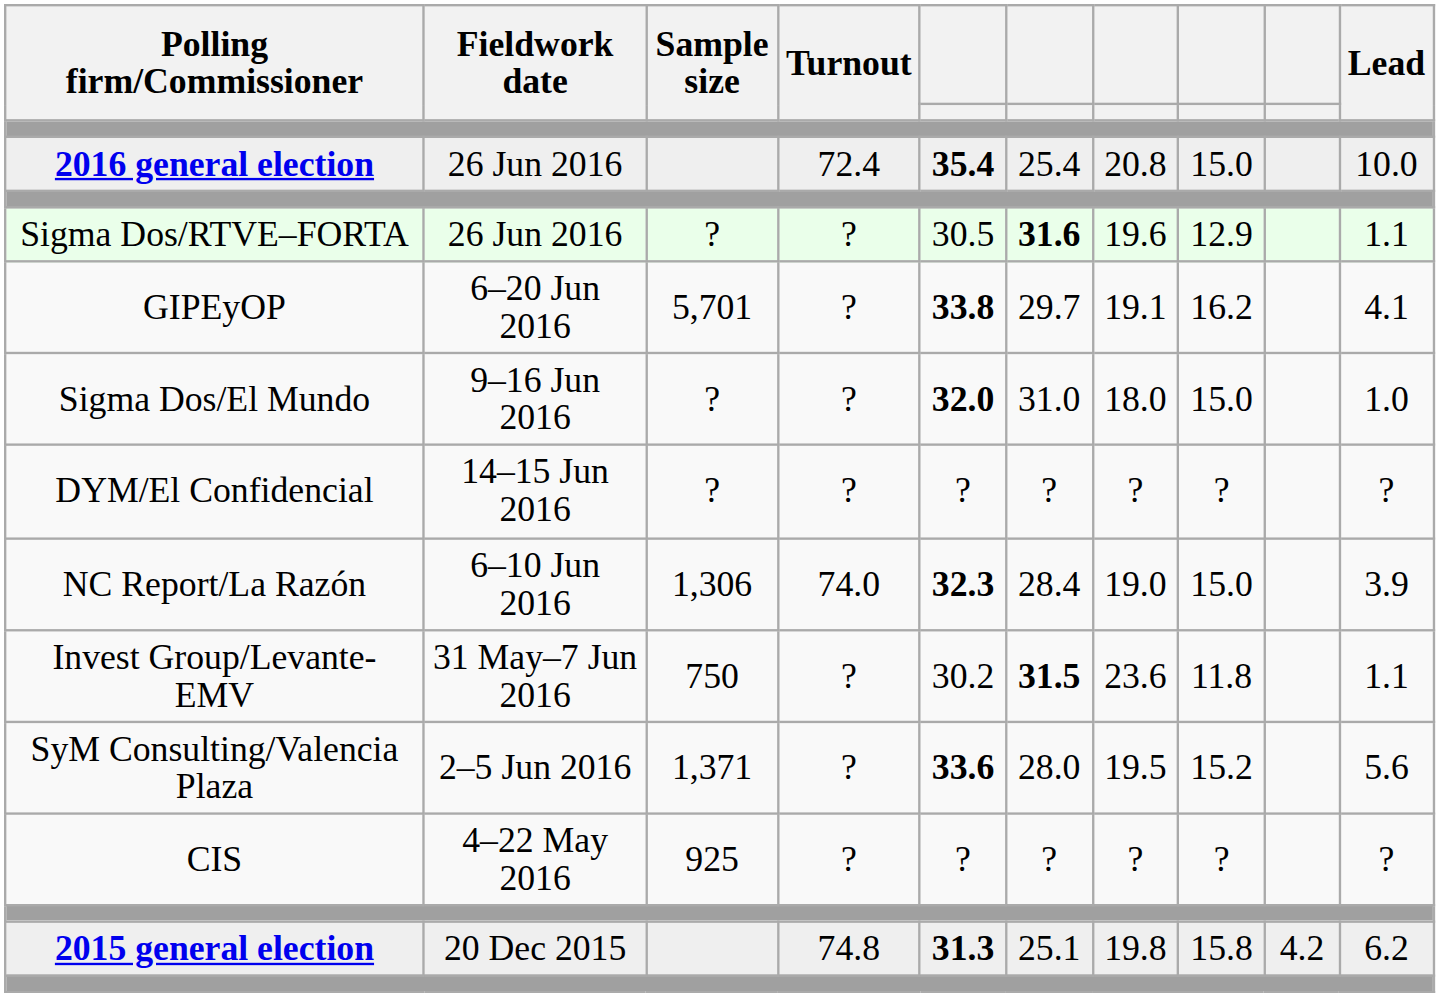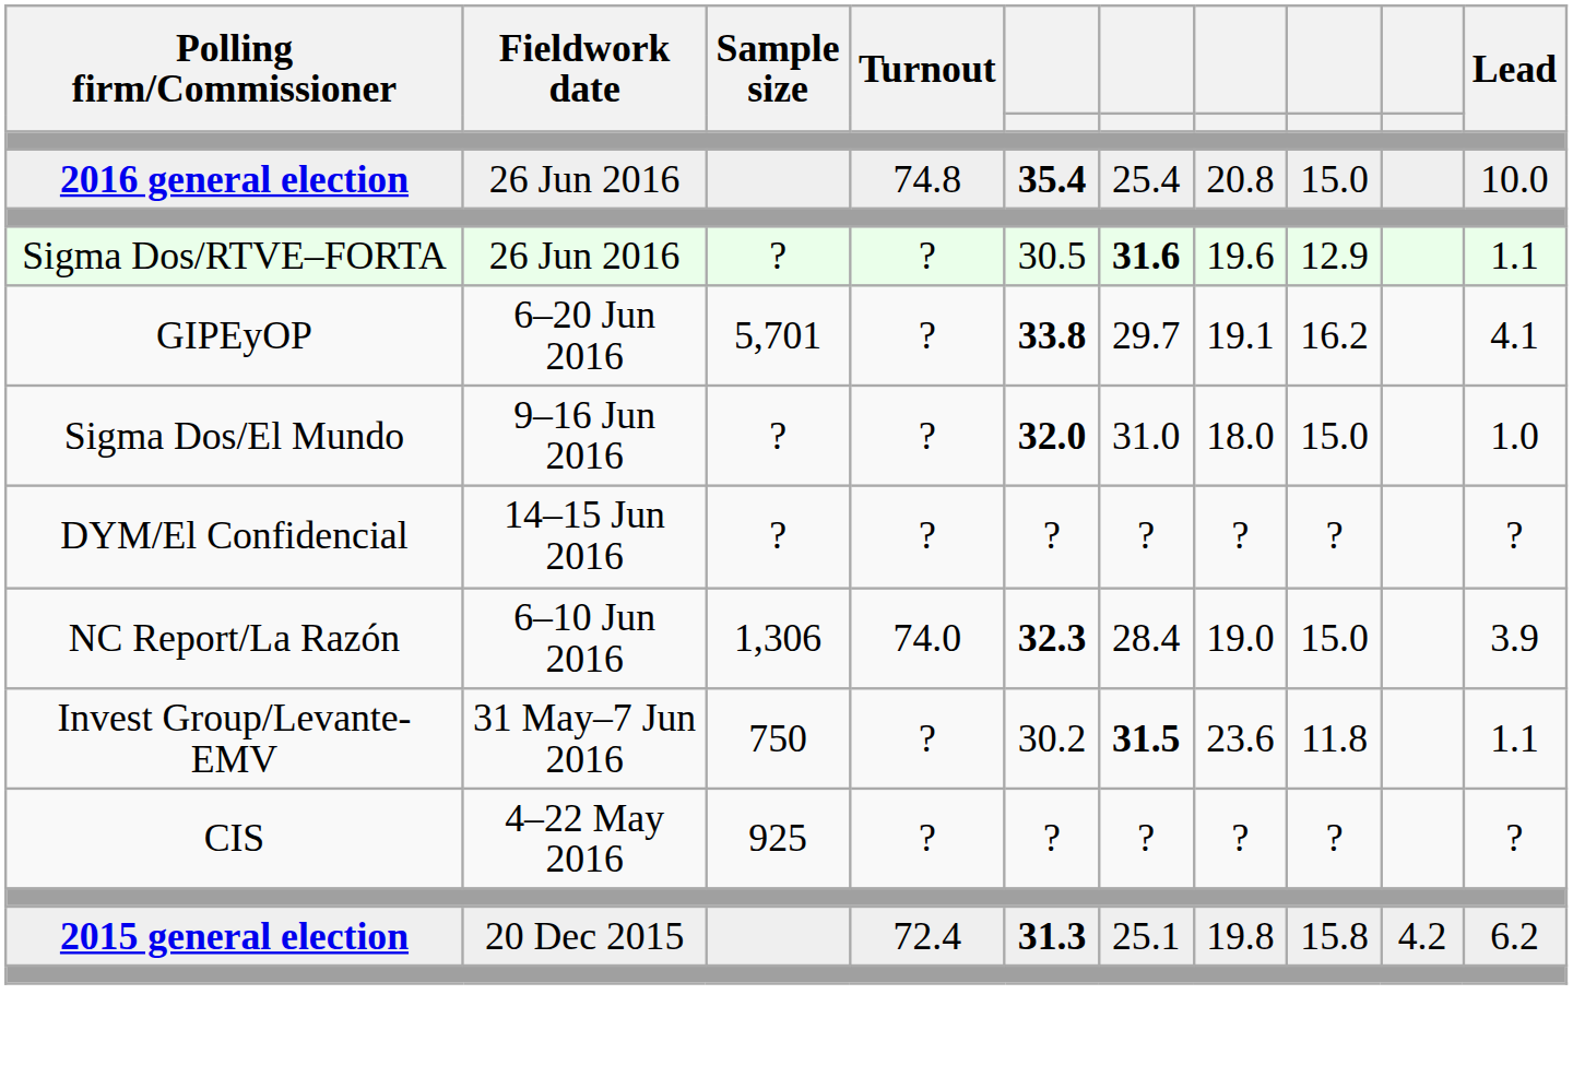2016 general election | Turnout: 72.4 -> 74.8
- row: SyM Consulting/Valencia Plaza | 2–5 Jun 2016 | 1,371 | ? | 33.6 | 28.0 | 19.5 | 15.2 | 5.6
2015 general election | Turnout: 74.8 -> 72.4
